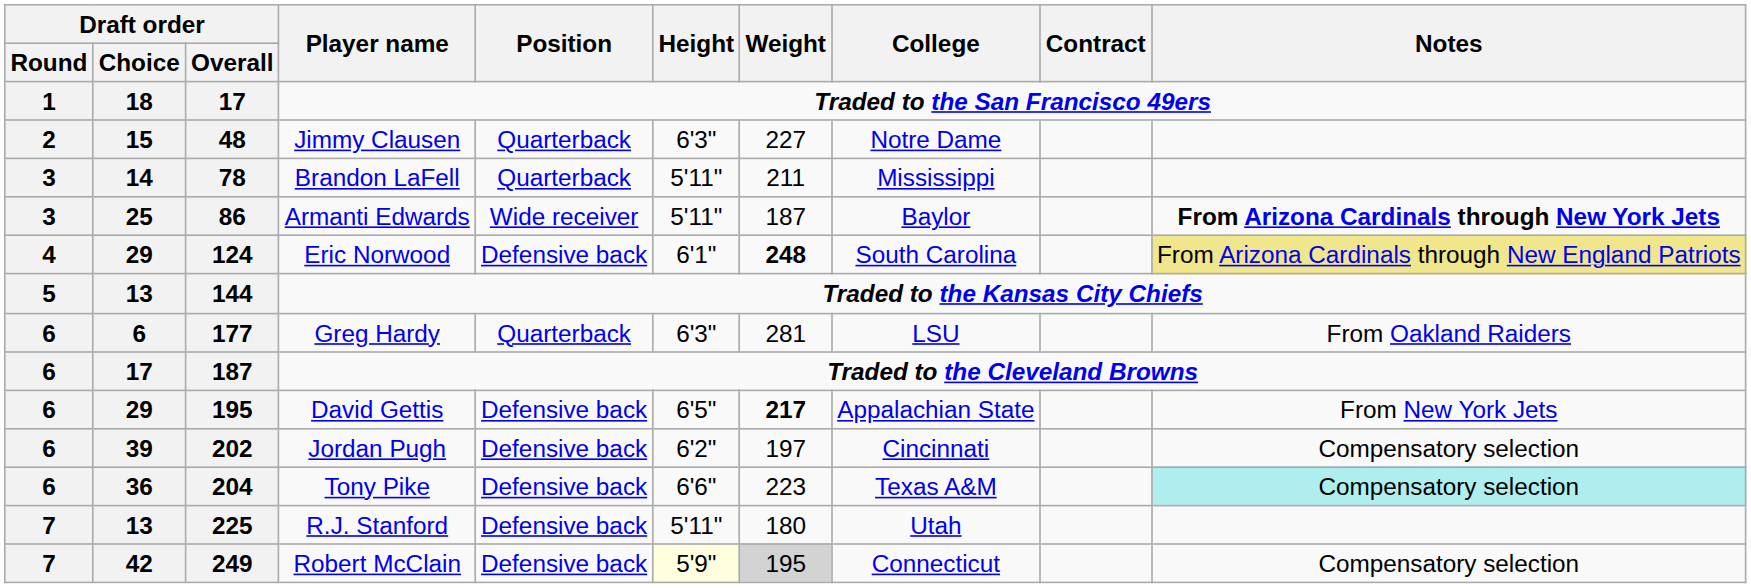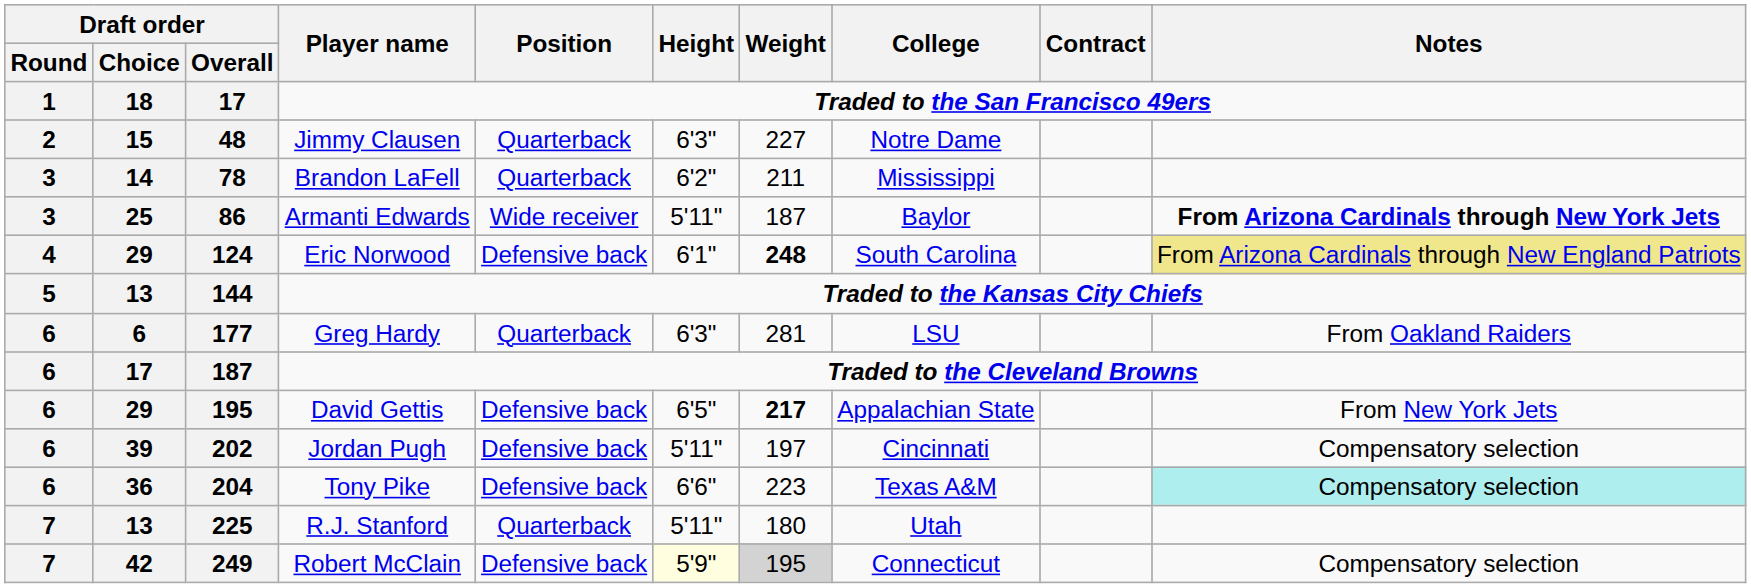Brandon LaFell | Height: 5'11" -> 6'2"
Jordan Pugh | Height: 6'2" -> 5'11"
R.J. Stanford | Position: Defensive back -> Quarterback
